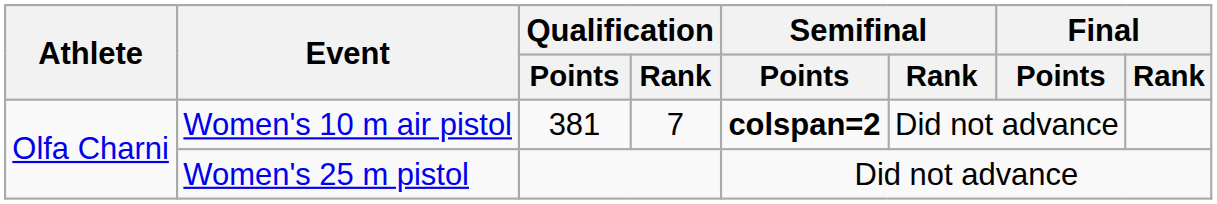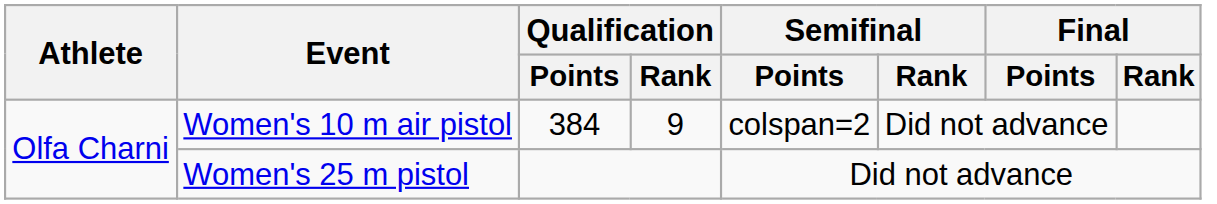Women's 10 m air pistol | Qualification / Points: 381 -> 384
Women's 10 m air pistol | Qualification / Rank: 7 -> 9
Women's 10 m air pistol | Semifinal / Points: bold -> normal
